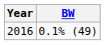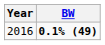2016 | BW: normal -> bold
